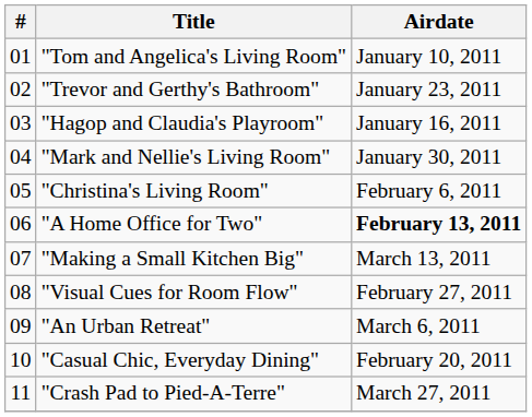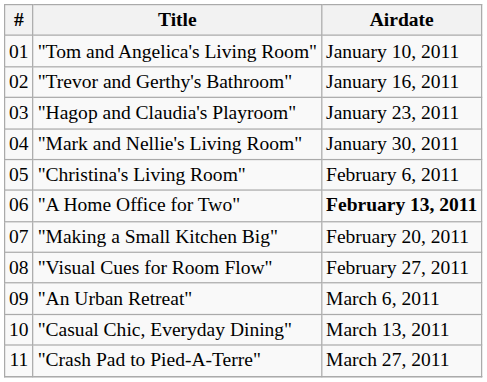"Trevor and Gerthy's Bathroom" | Airdate: January 23, 2011 -> January 16, 2011
"Hagop and Claudia's Playroom" | Airdate: January 16, 2011 -> January 23, 2011
"Making a Small Kitchen Big" | Airdate: March 13, 2011 -> February 20, 2011
"Casual Chic, Everyday Dining" | Airdate: February 20, 2011 -> March 13, 2011
